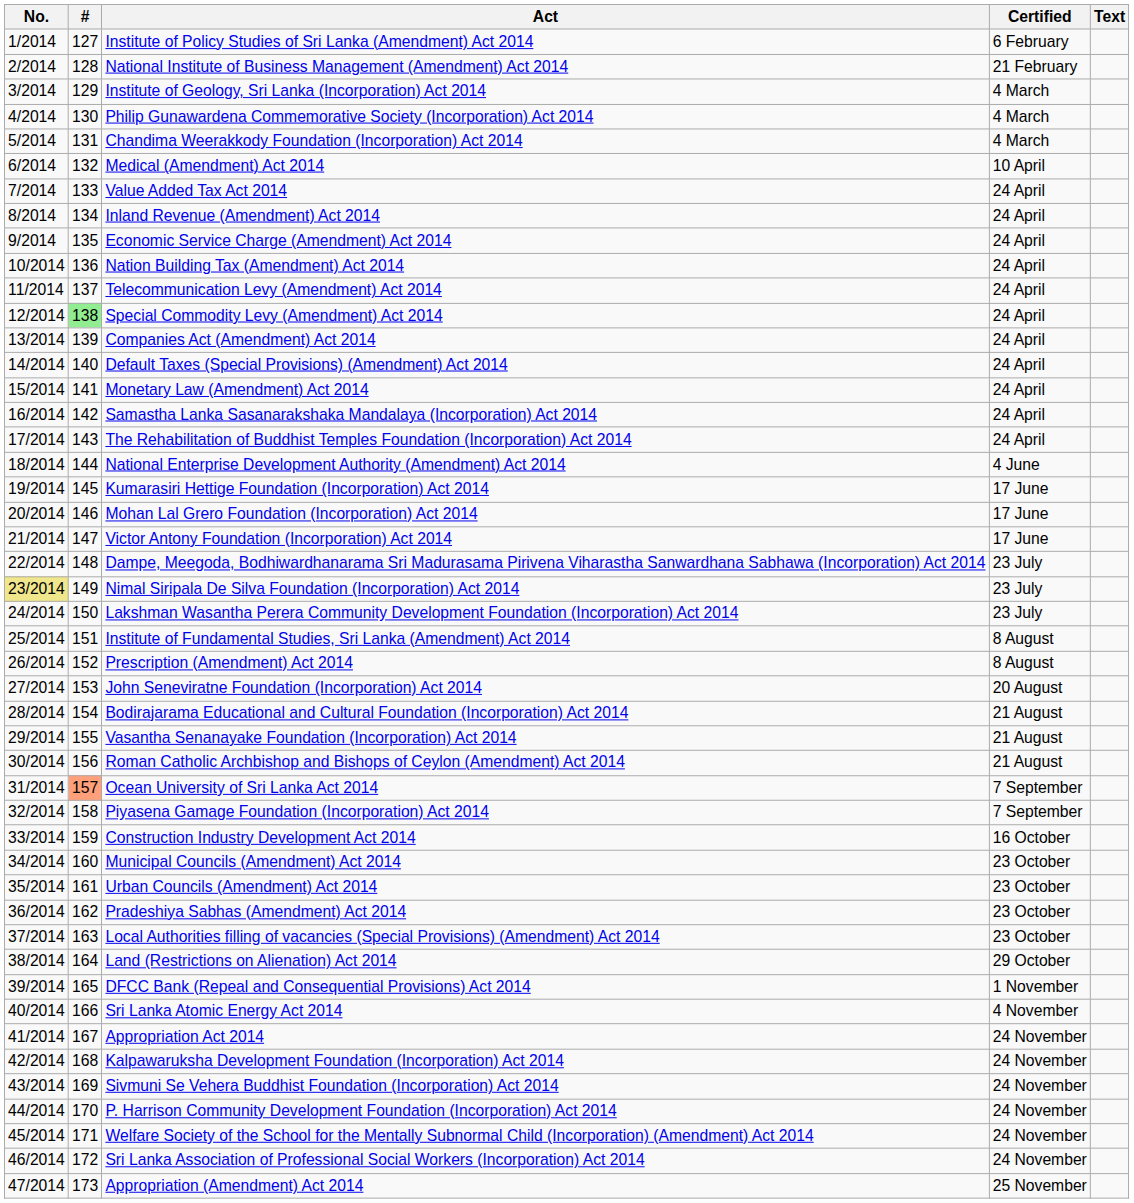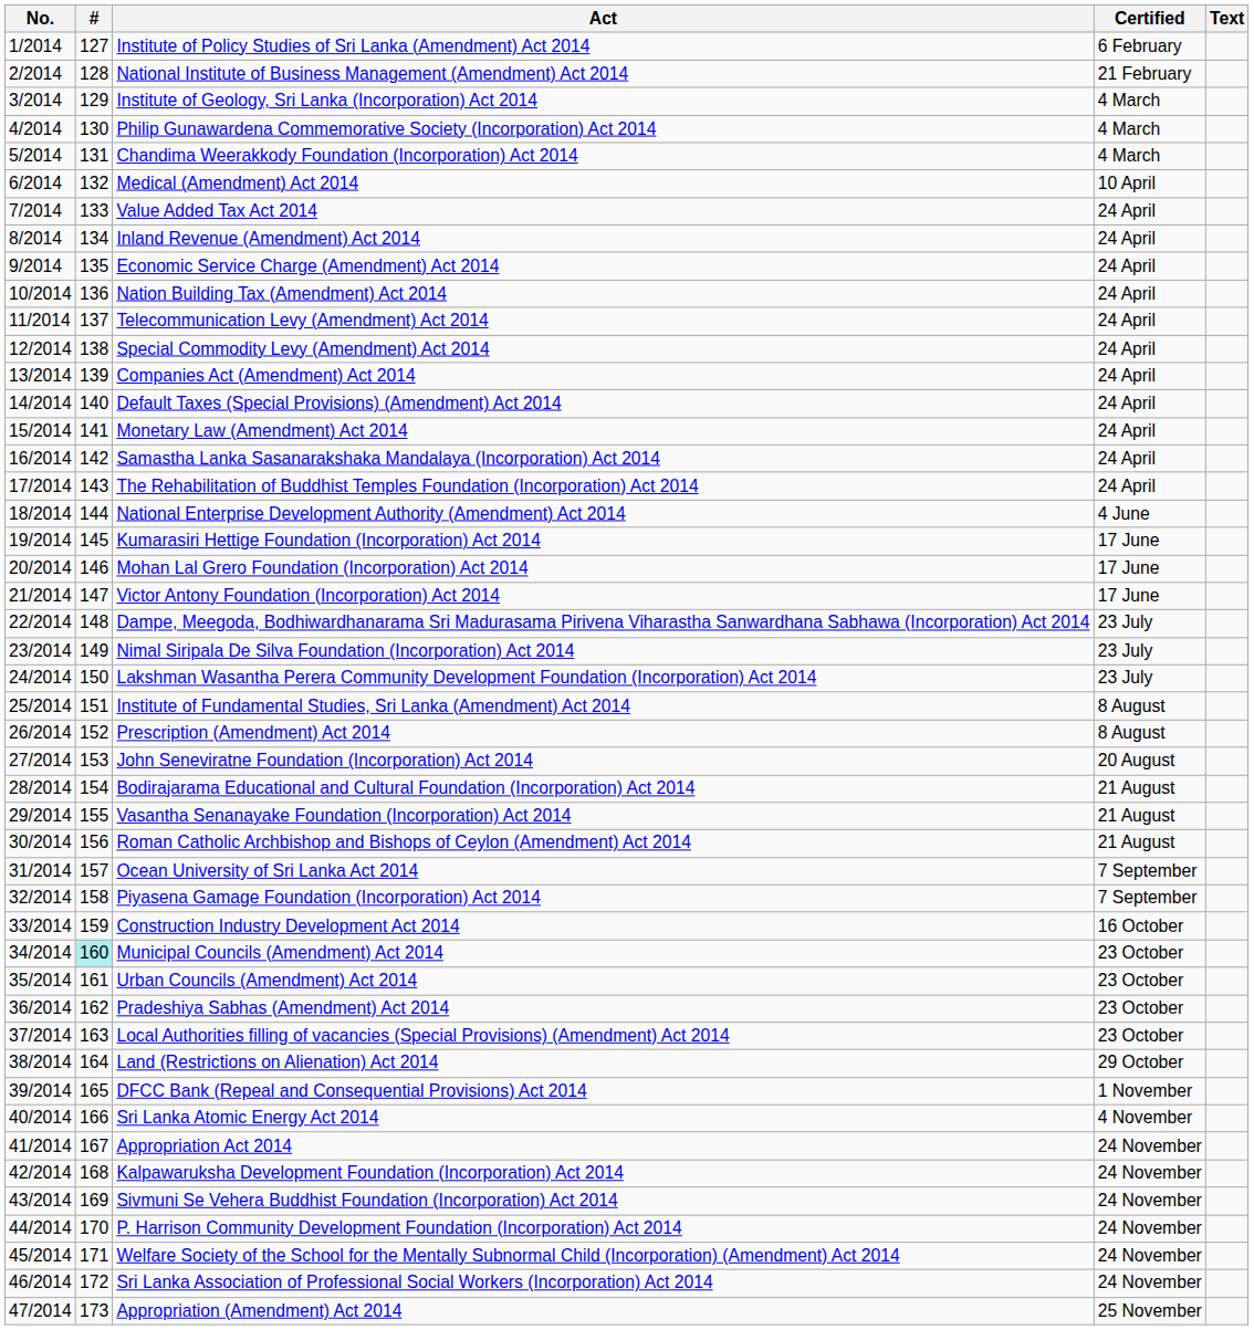Special Commodity Levy (Amendment) Act 2014 | #: lightgreen background -> no background
Nimal Siripala De Silva Foundation (Incorporation) Act 2014 | No.: khaki background -> no background
Ocean University of Sri Lanka Act 2014 | #: lightsalmon background -> no background
Municipal Councils (Amendment) Act 2014 | #: no background -> paleturquoise background
